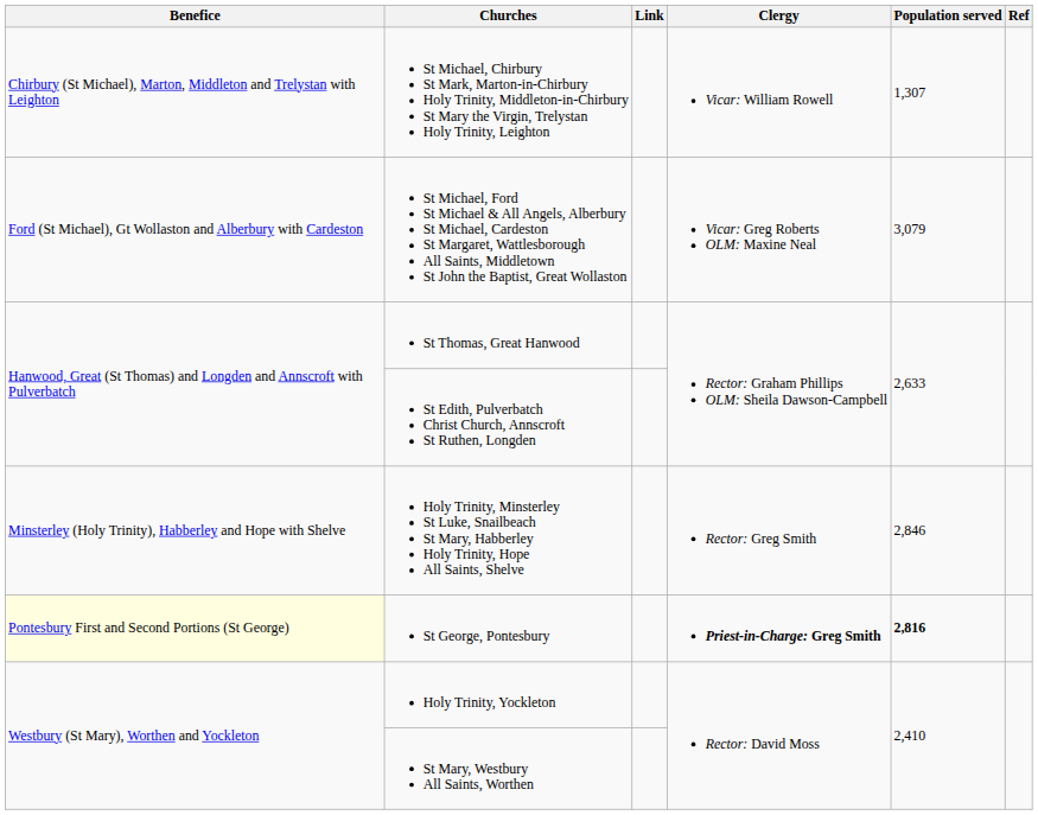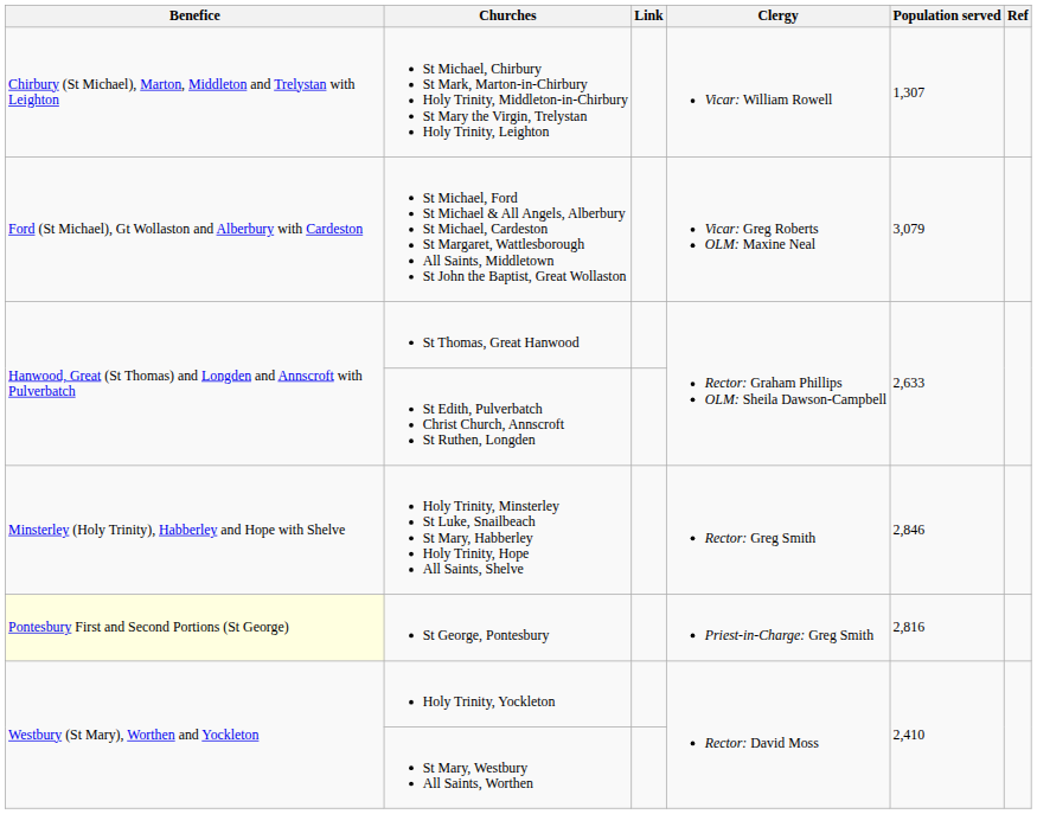St George, Pontesbury | Clergy: bold -> normal
St George, Pontesbury | Population served: bold -> normal
